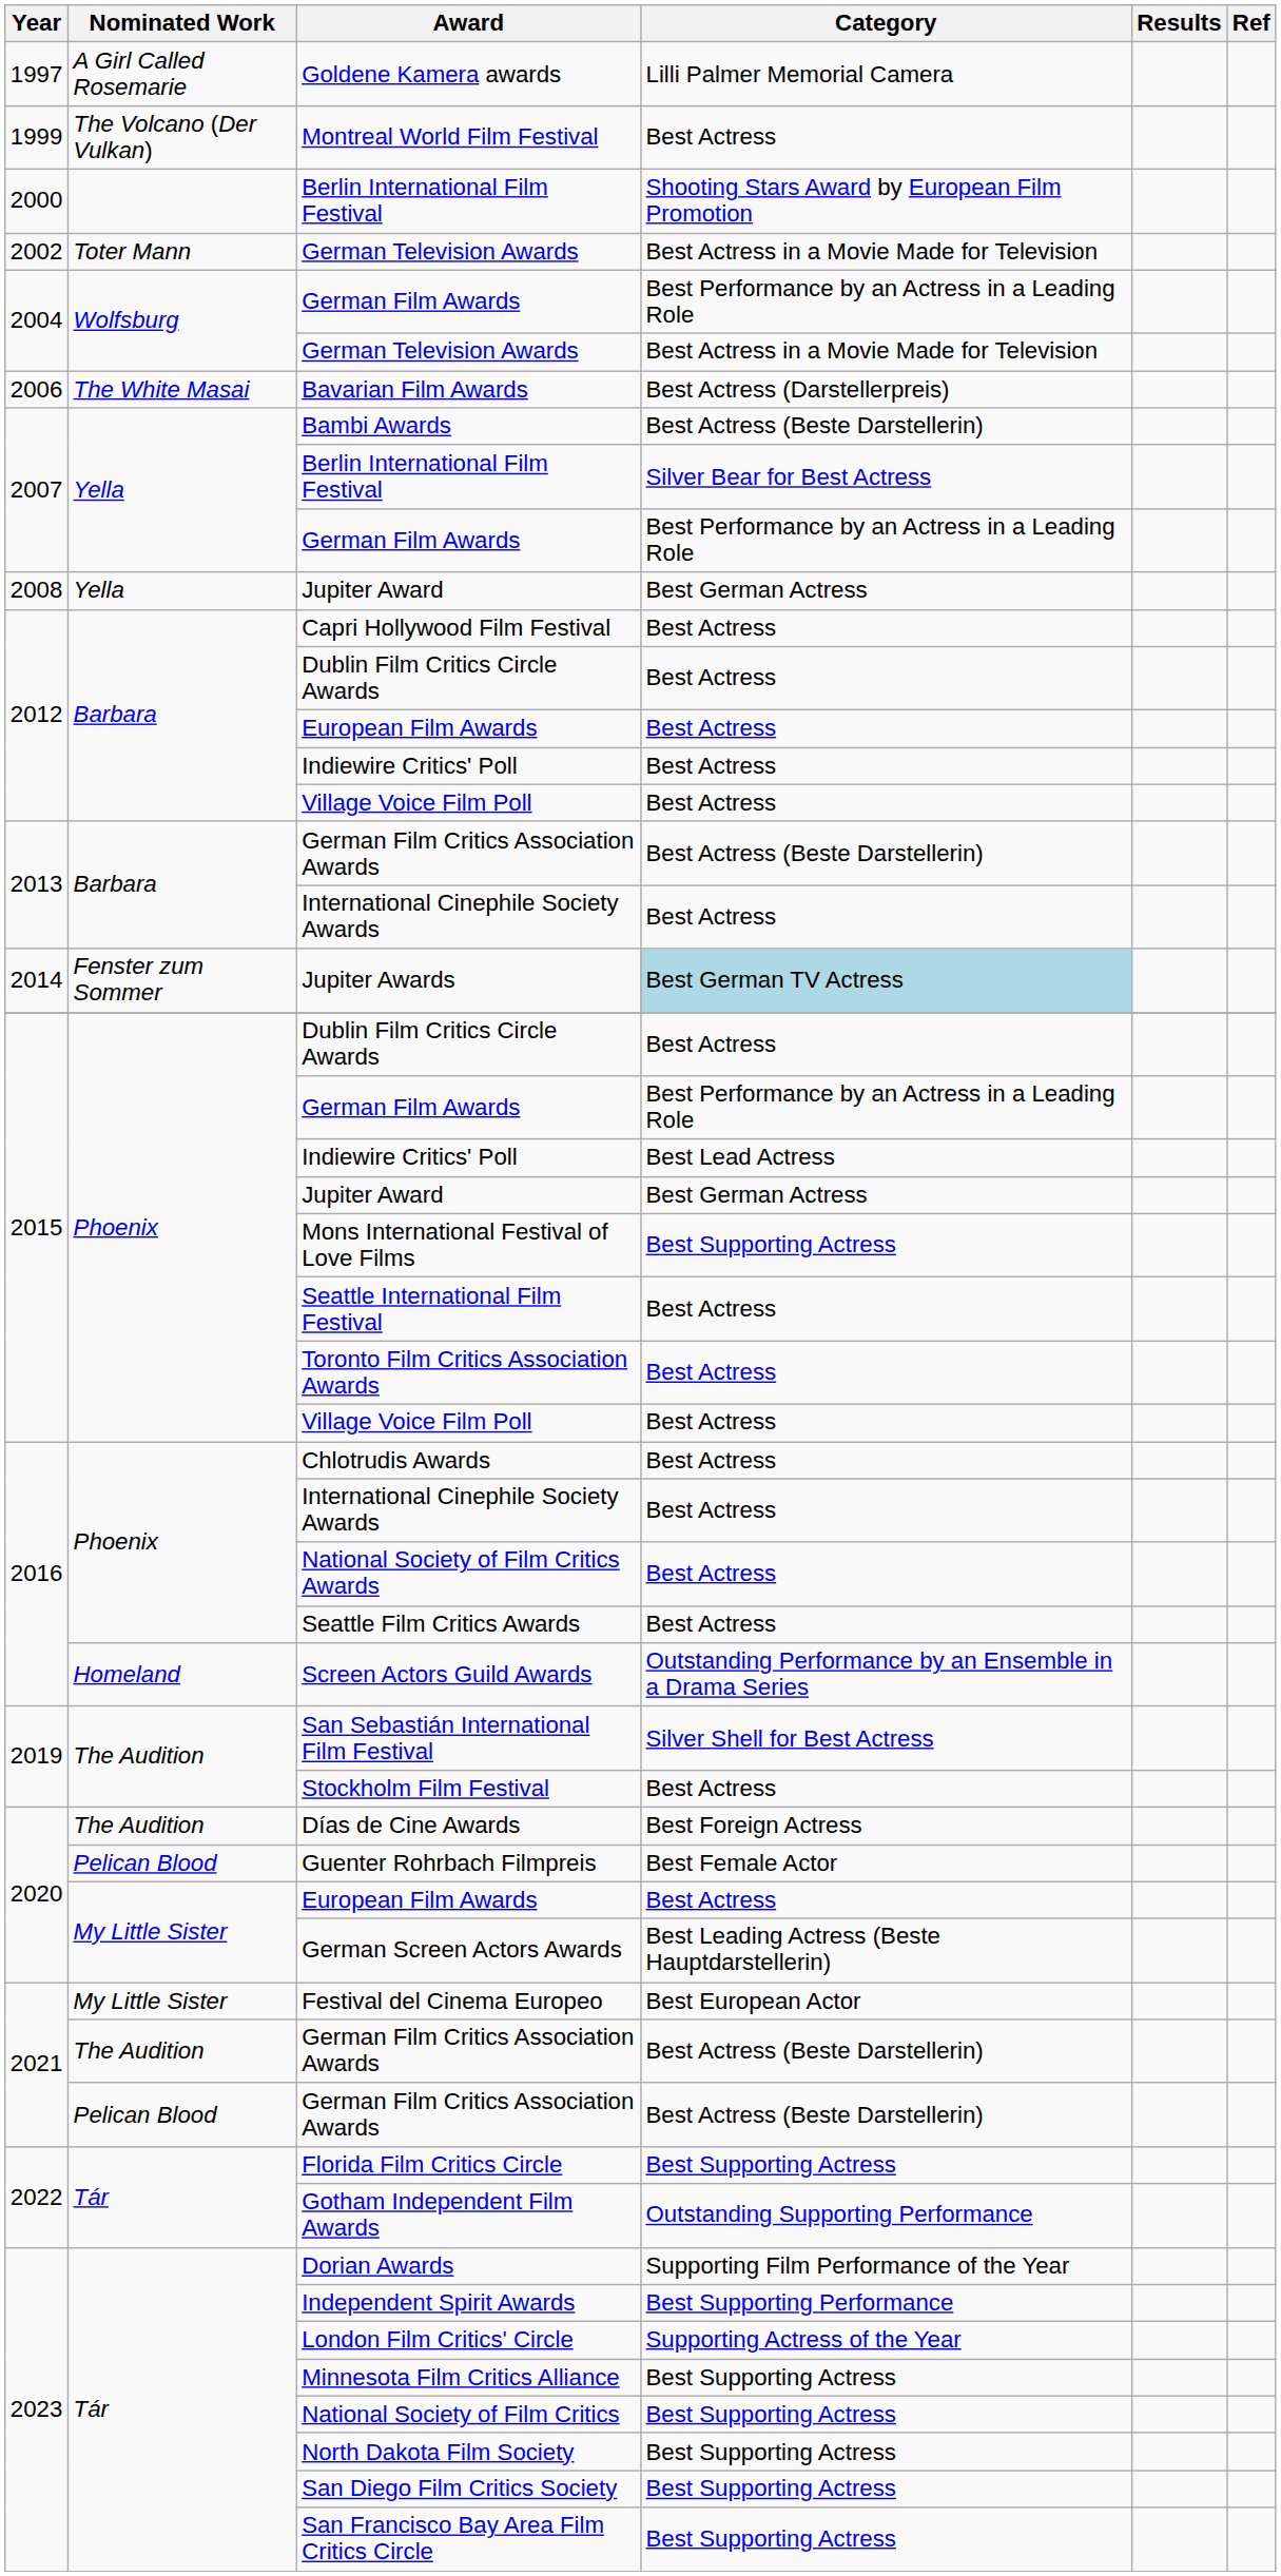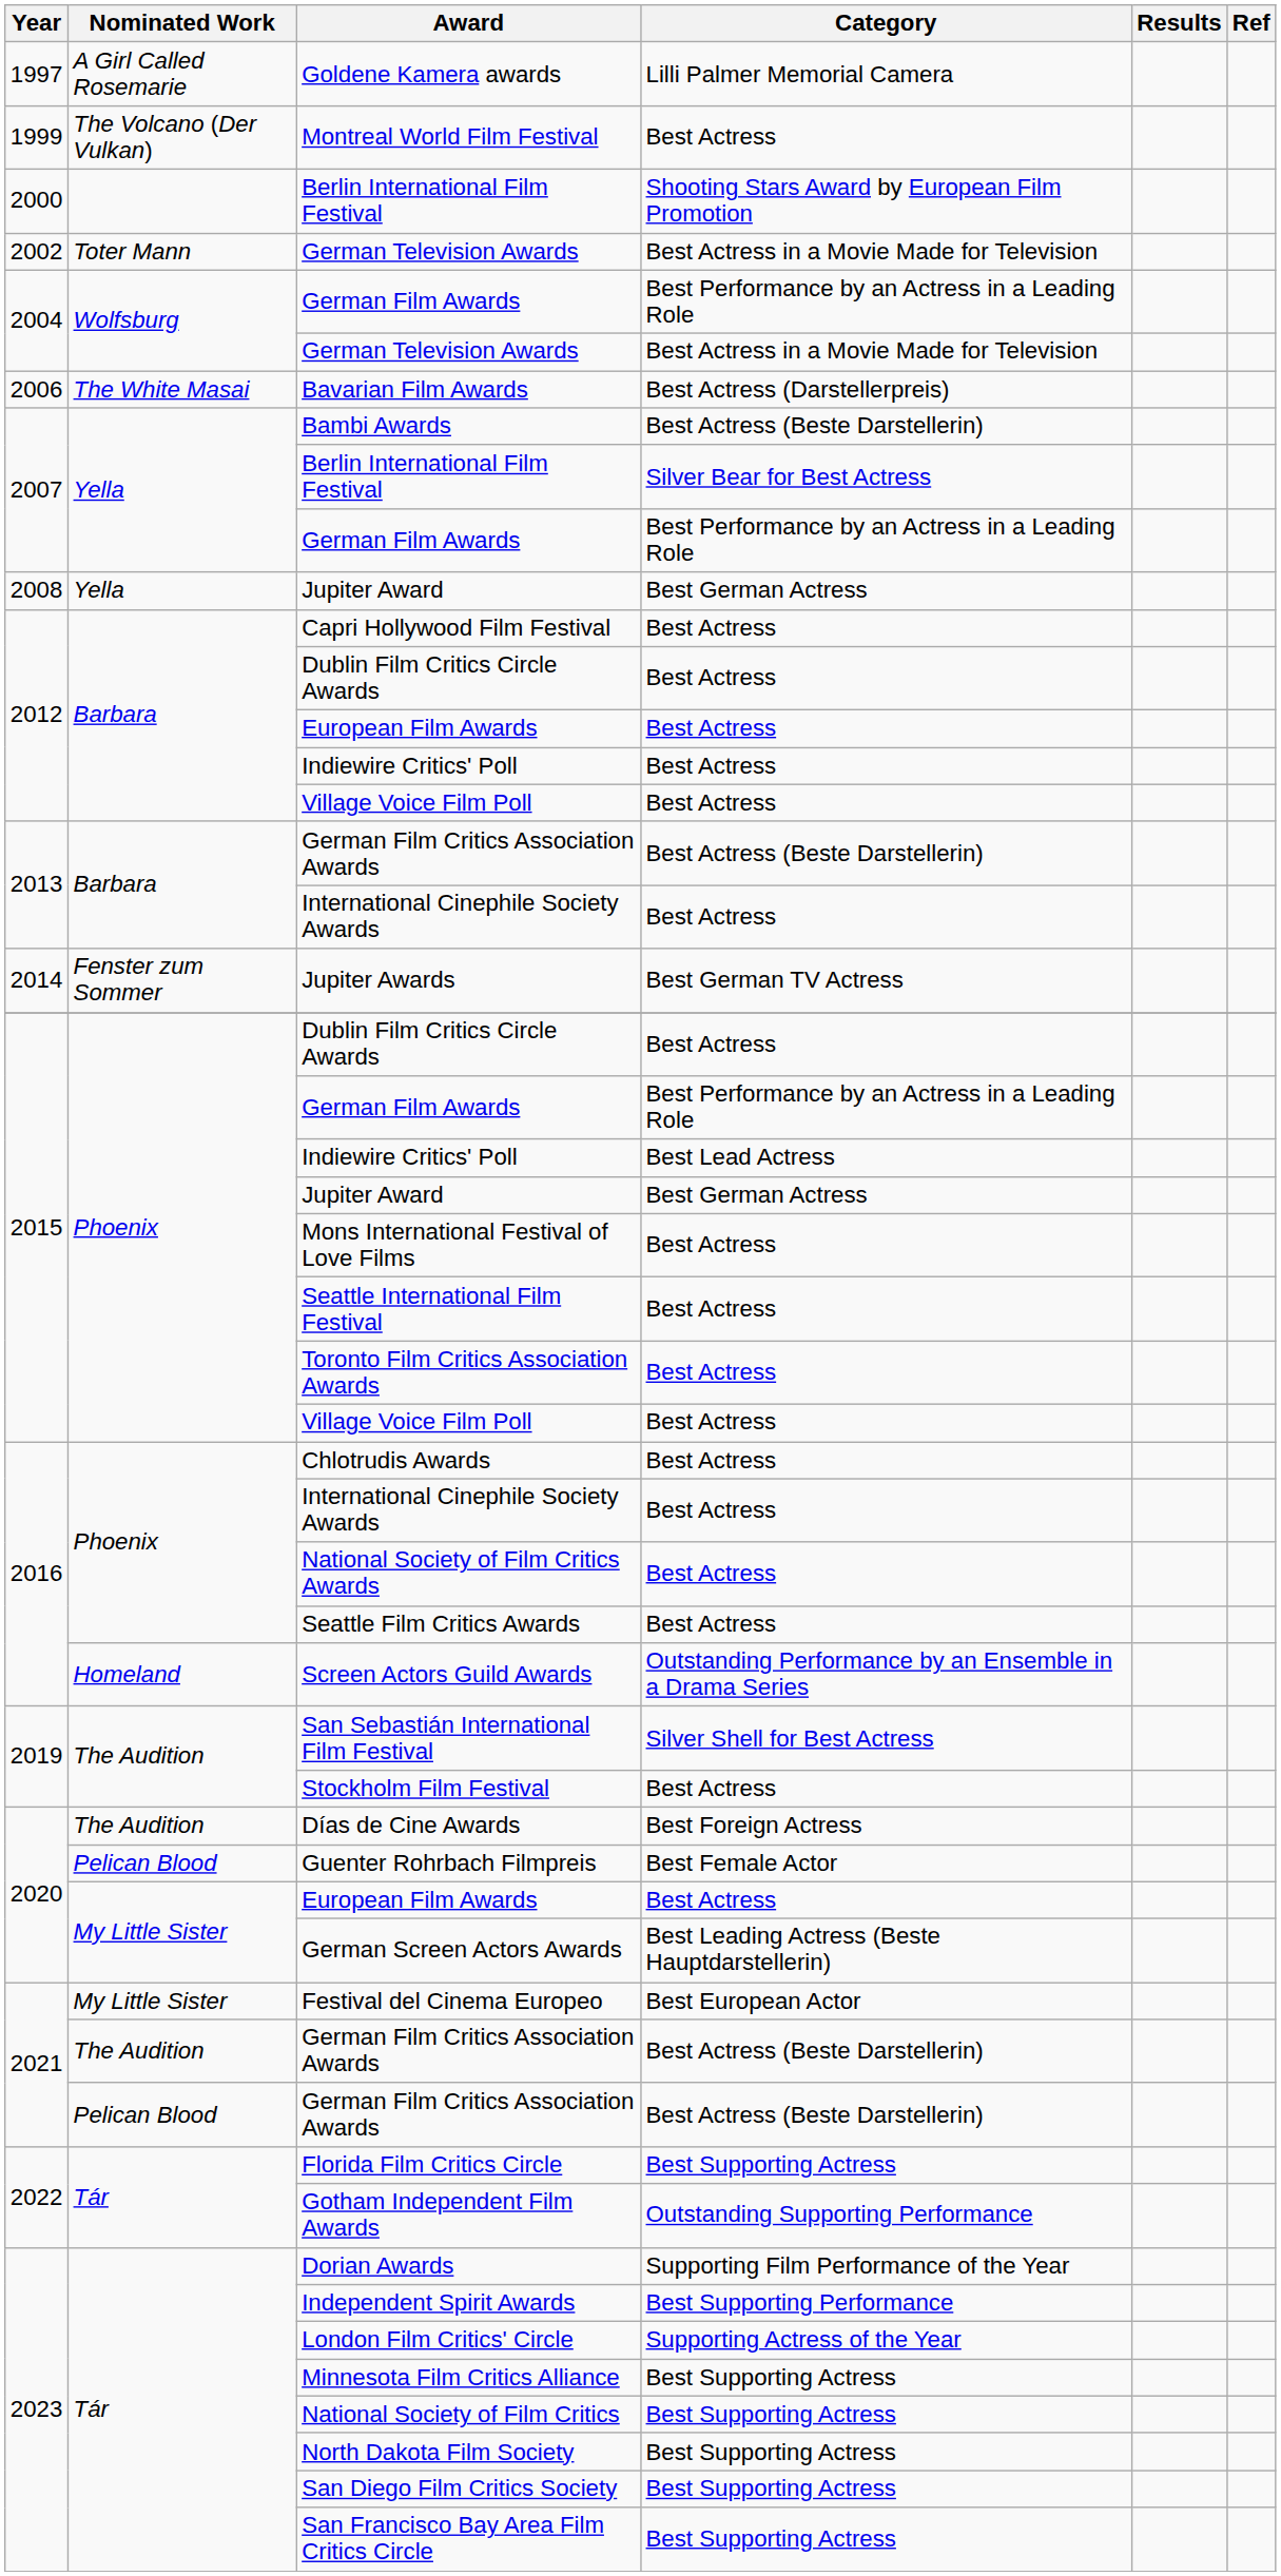Jupiter Awards | Category: lightblue background -> no background
Mons International Festival of Love Films | Category: Best Supporting Actress -> Best Actress
